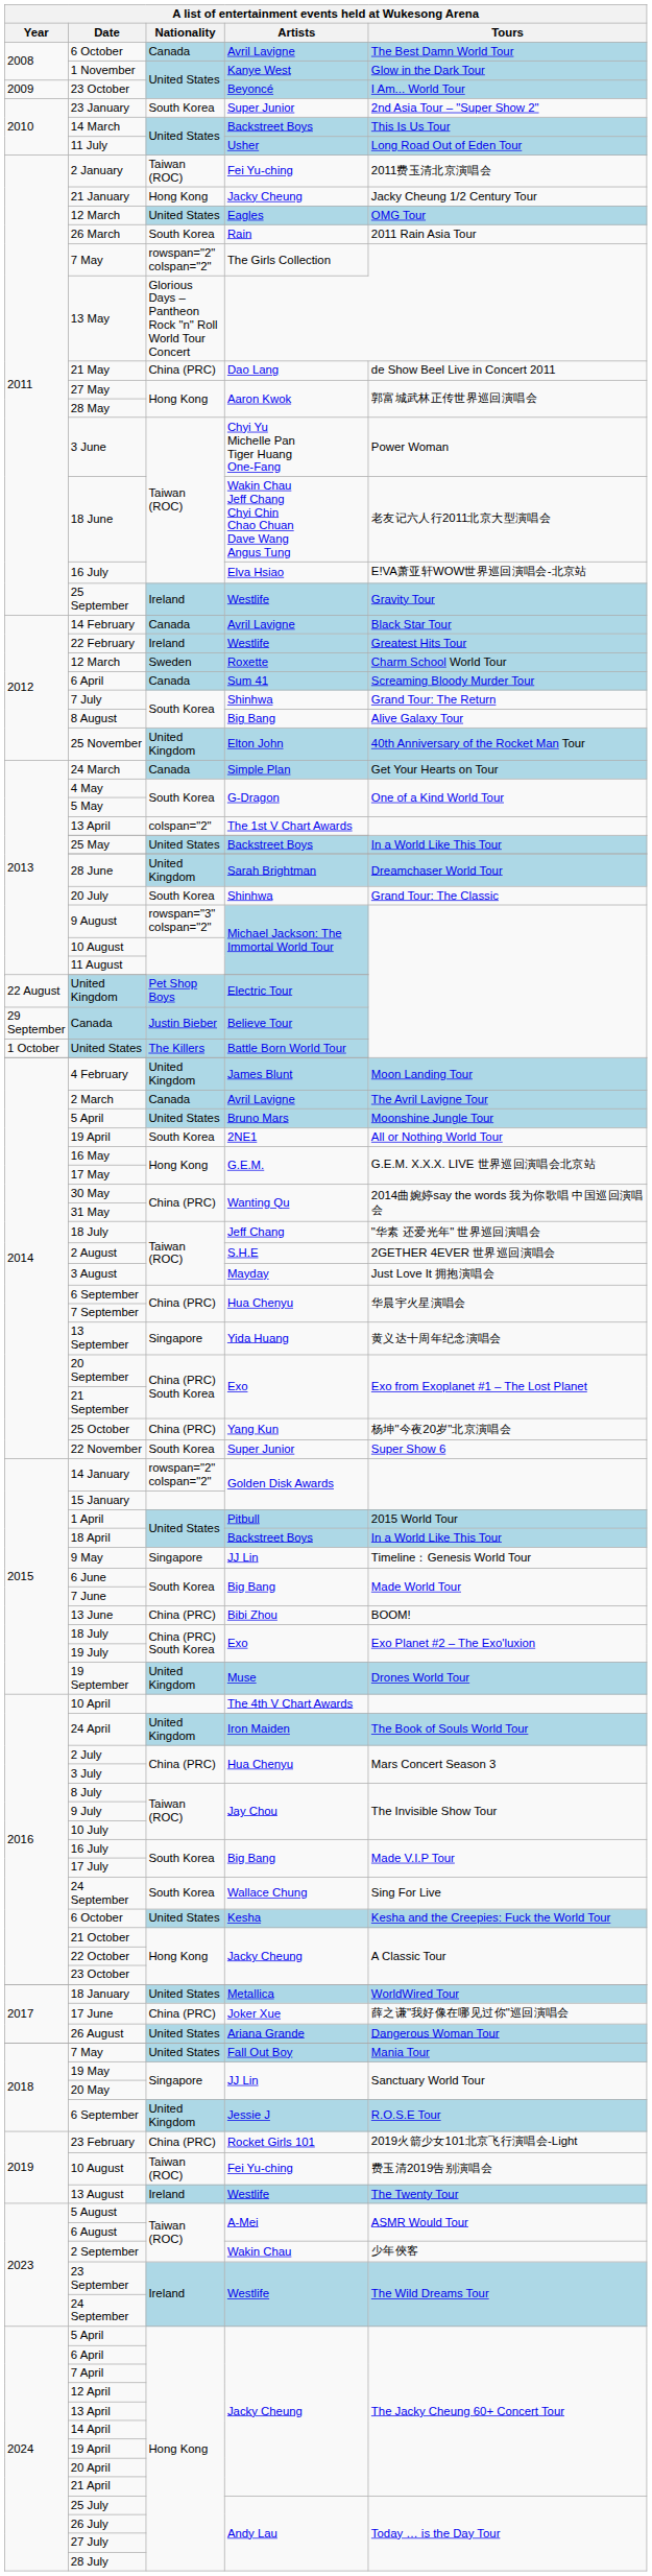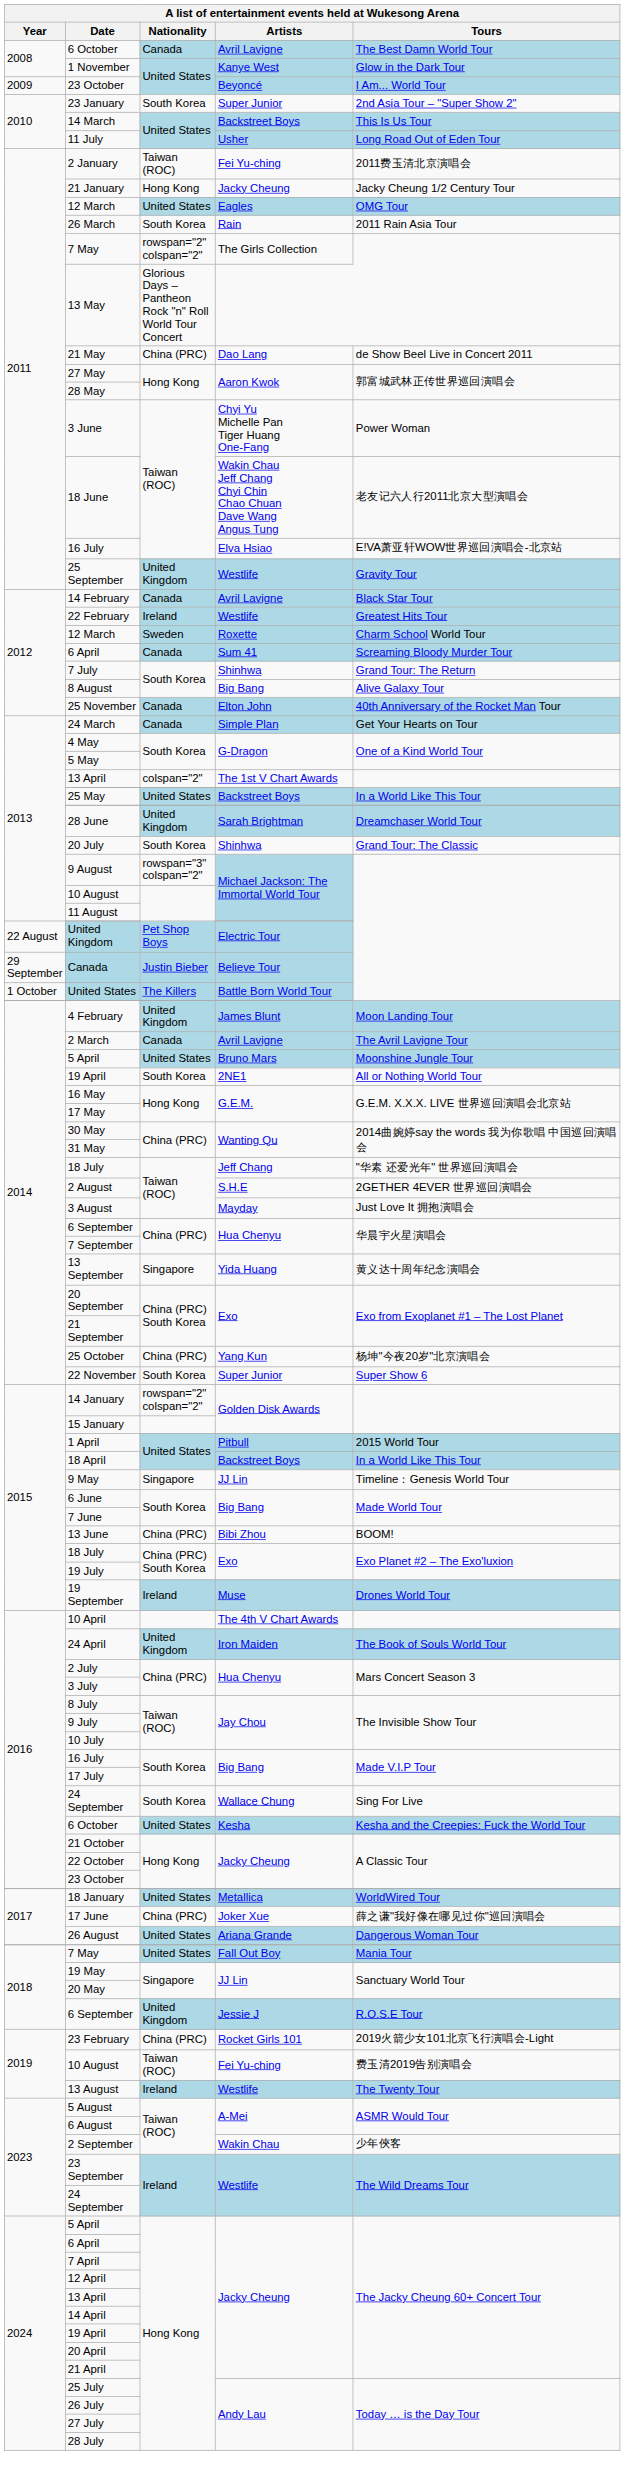25 September | Nationality: Ireland -> United Kingdom
25 November | Nationality: United Kingdom -> Canada
19 September | Nationality: United Kingdom -> Ireland
